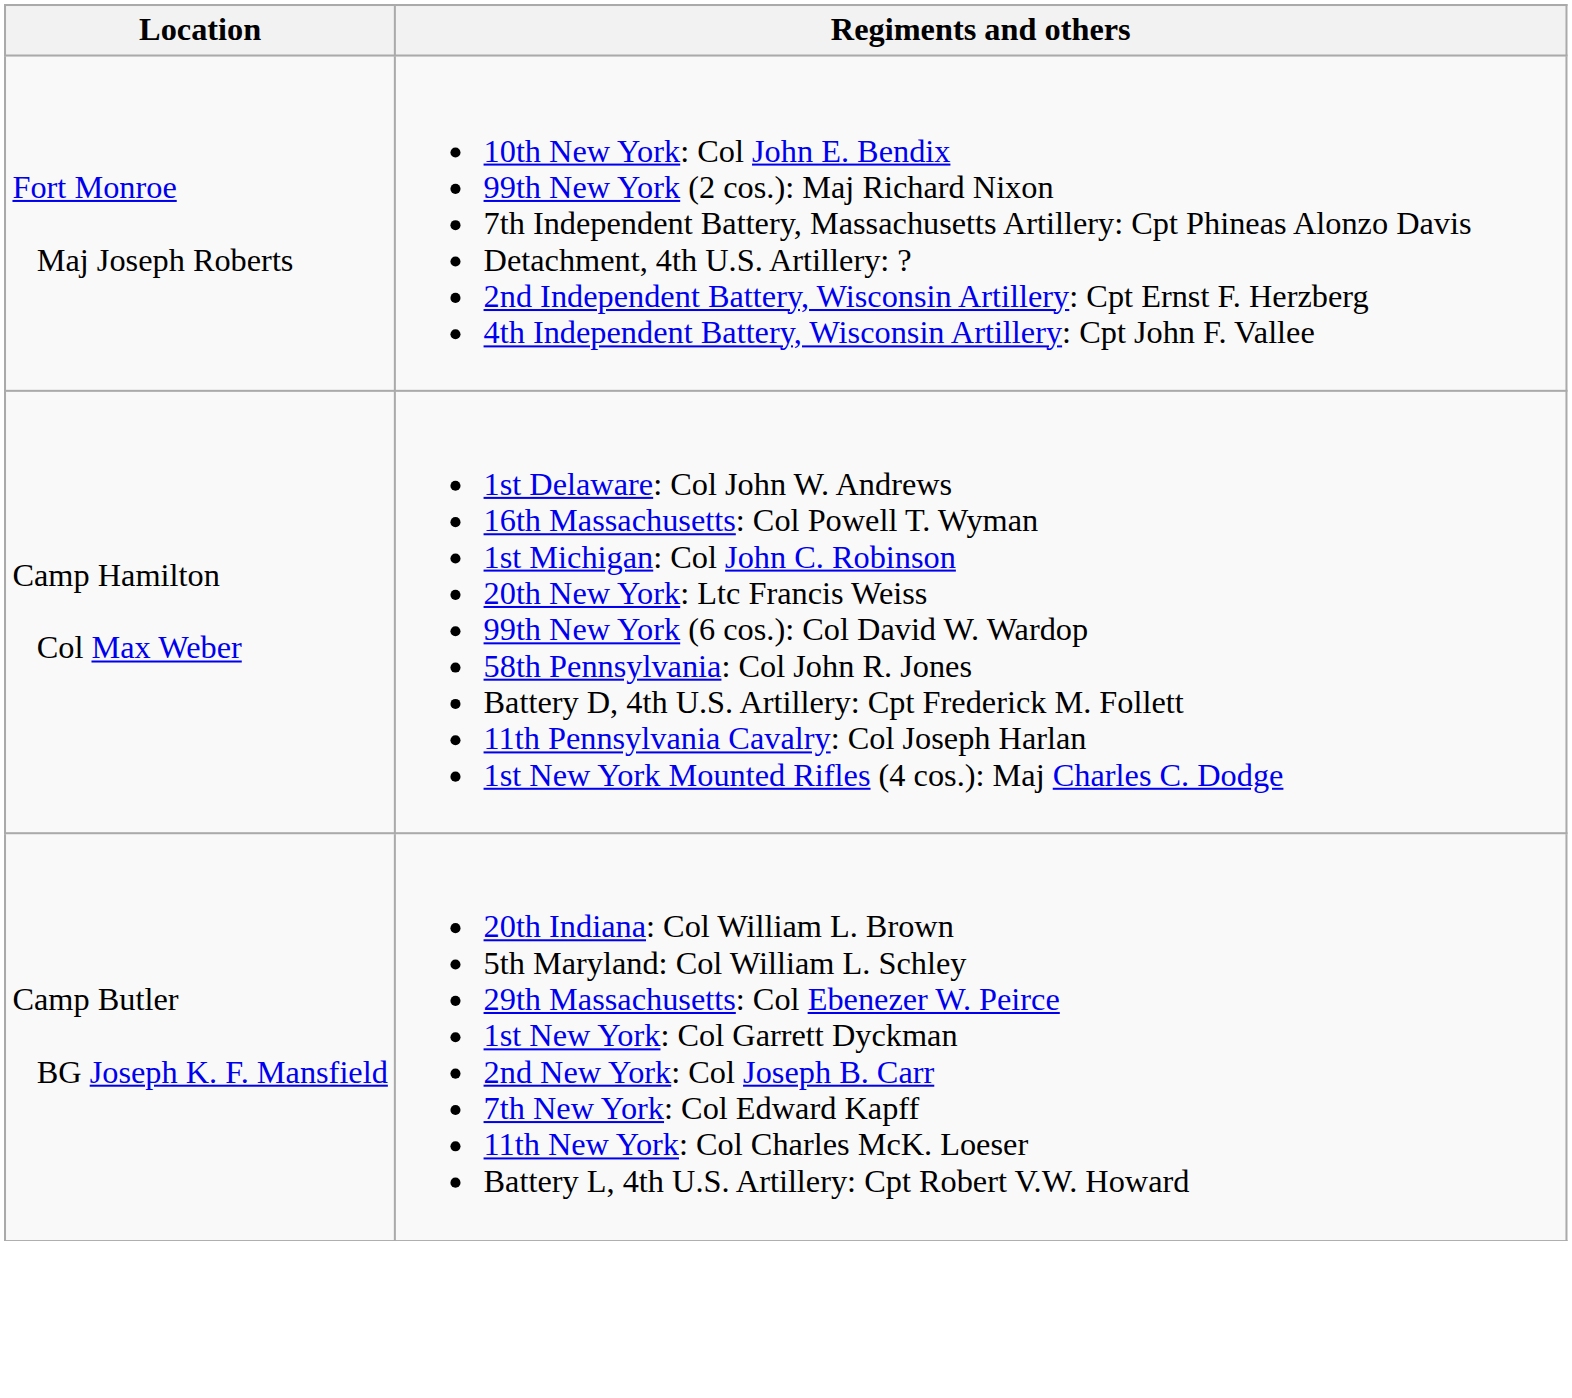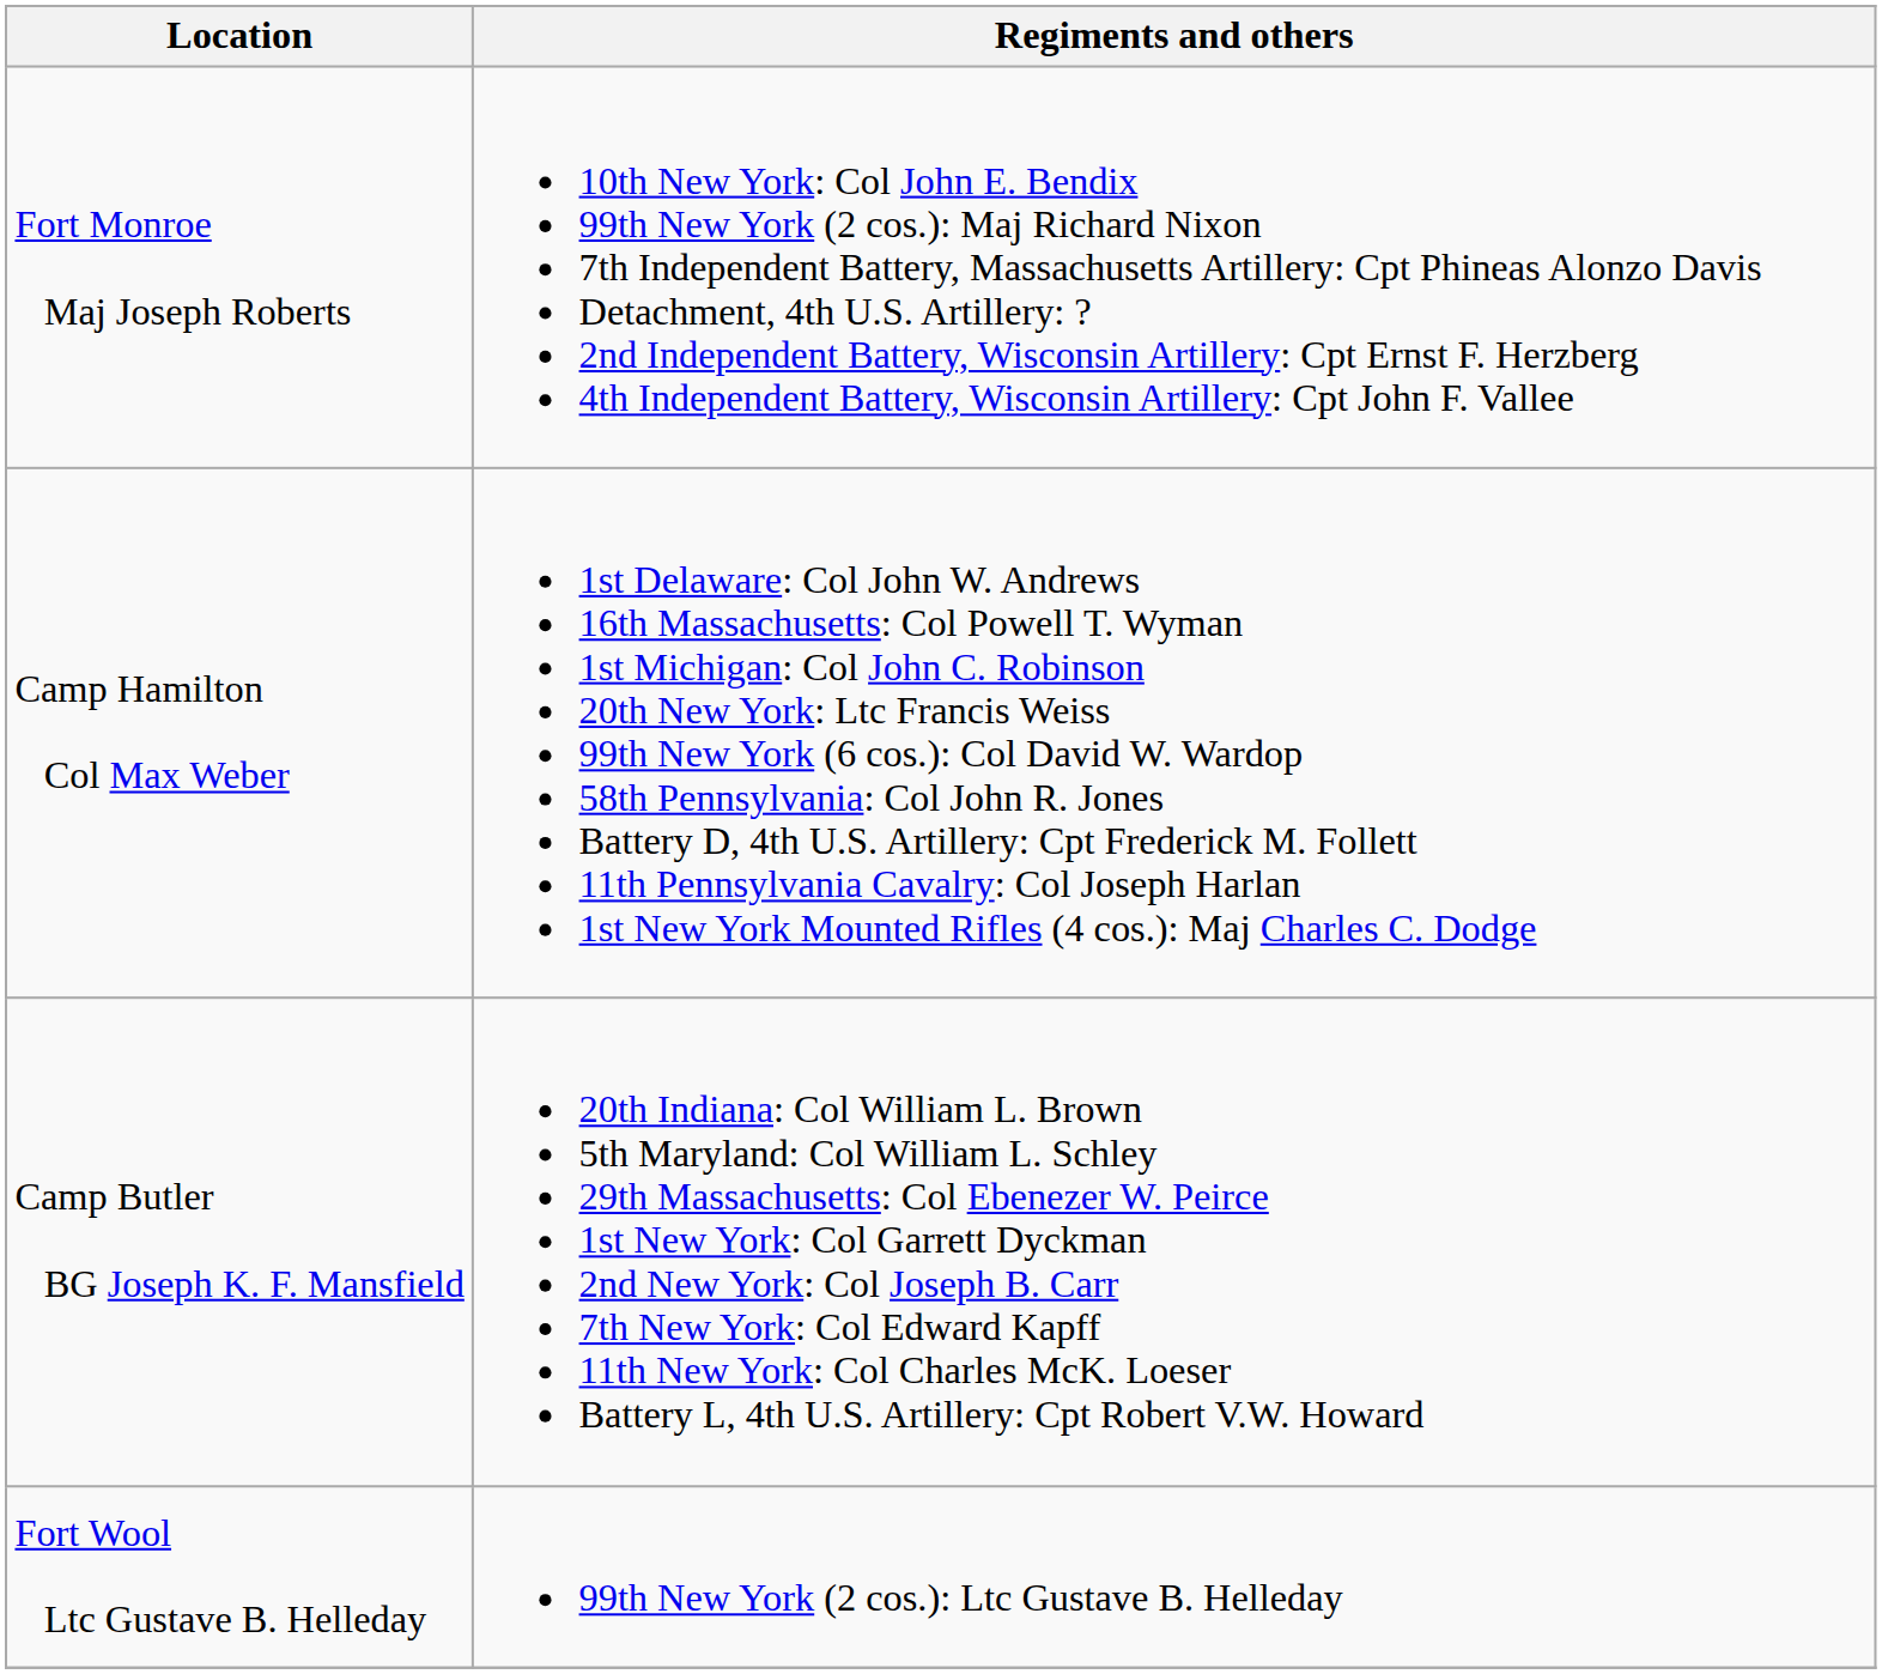+ row: Fort Wool Ltc Gustave B. Helleday | 99th New York (2 cos.): Ltc Gustave B. Helleday
